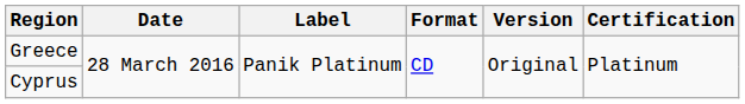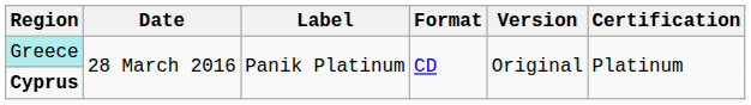Greece | Region: no background -> paleturquoise background
Cyprus | Region: normal -> bold
